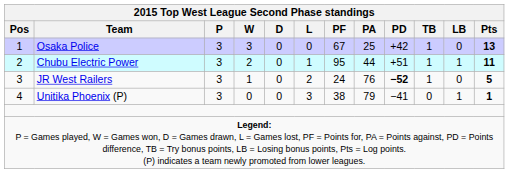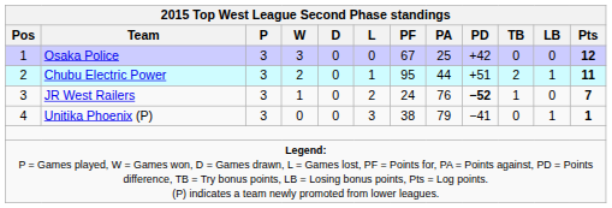Osaka Police | TB: 1 -> 0
Osaka Police | Pts: 13 -> 12
Chubu Electric Power | TB: 1 -> 2
JR West Railers | Pts: 5 -> 7
